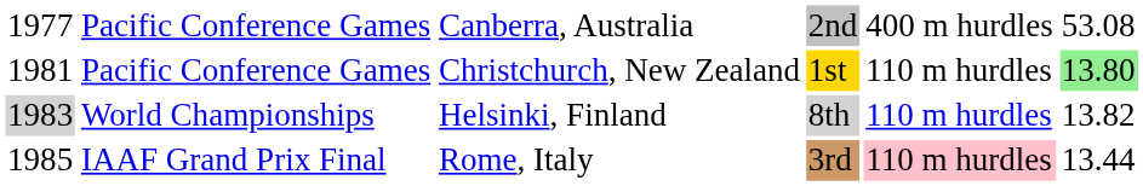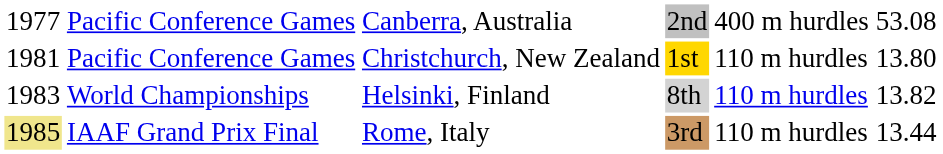Pacific Conference Games / Christchurch, New Zealand | column 6: lightgreen background -> no background
World Championships | column 1: lightgrey background -> no background
IAAF Grand Prix Final | column 1: no background -> khaki background
IAAF Grand Prix Final | column 5: pink background -> no background
